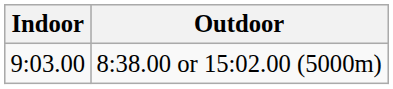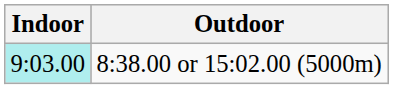8:38.00 or 15:02.00 (5000m) | Indoor: no background -> paleturquoise background
